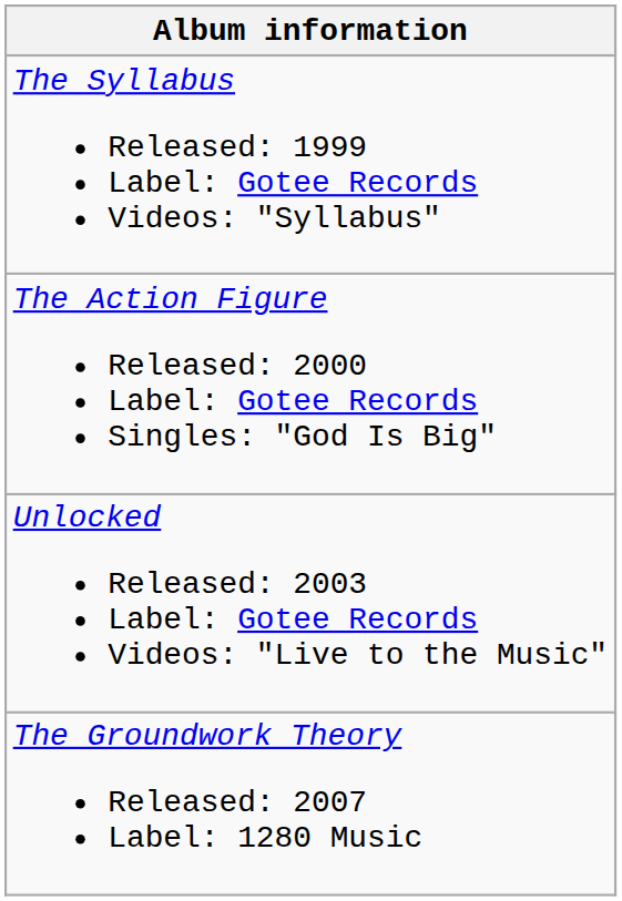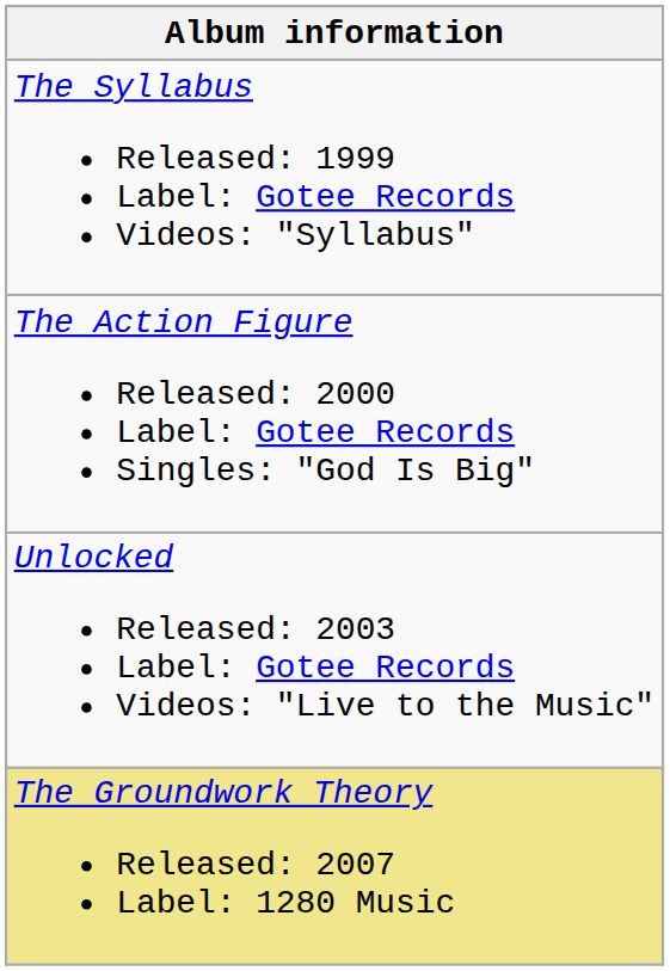row 5 | column 1: no background -> khaki background
